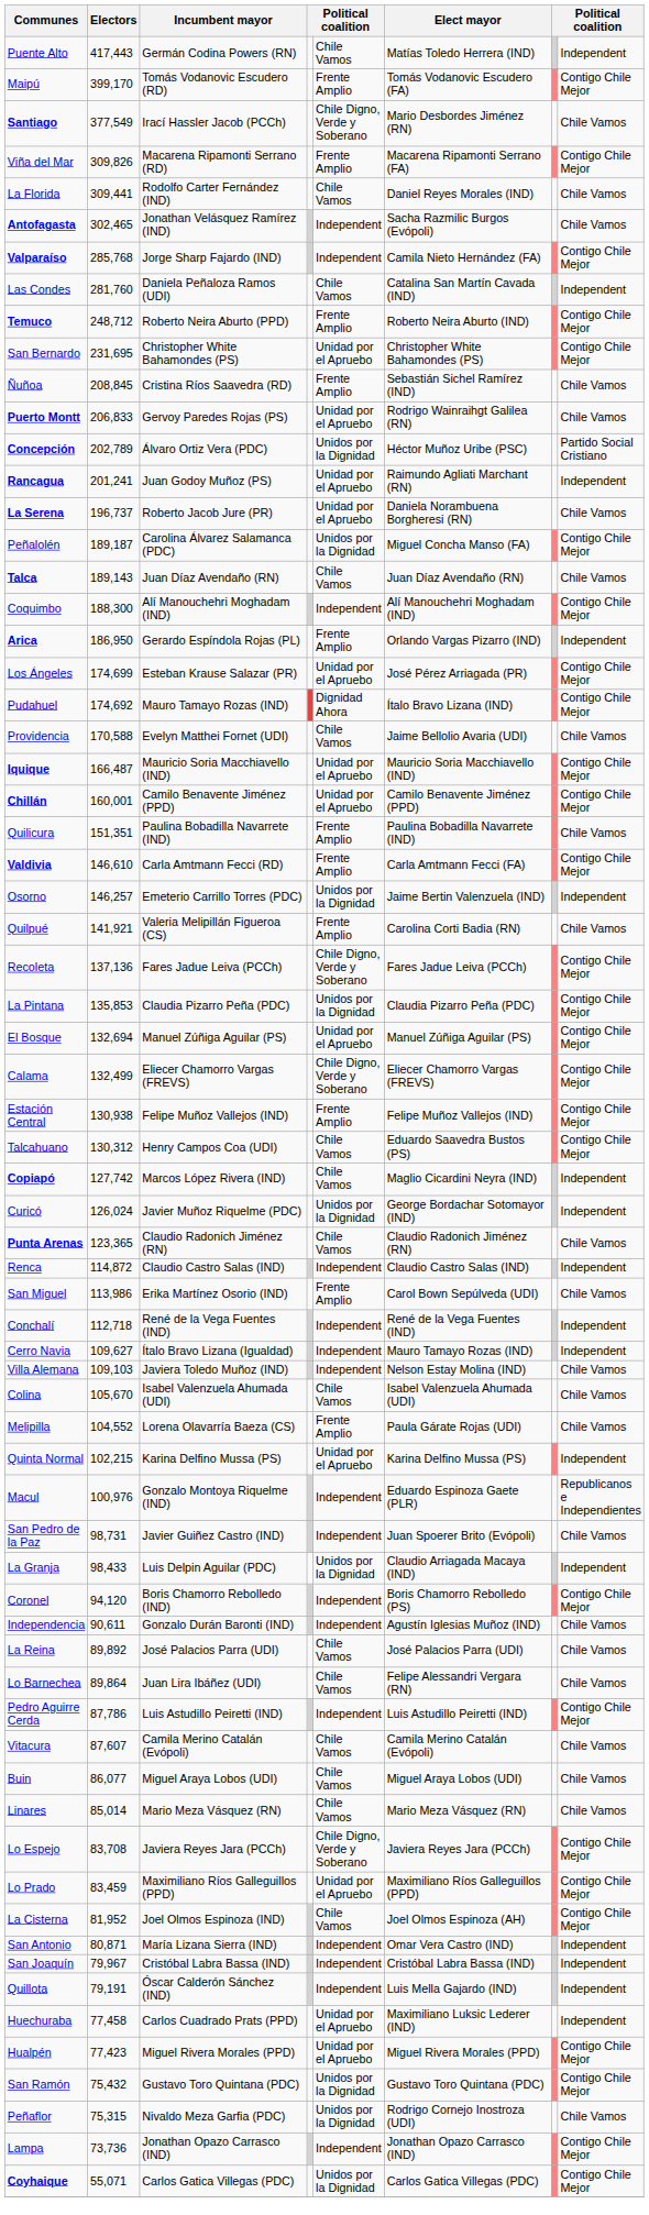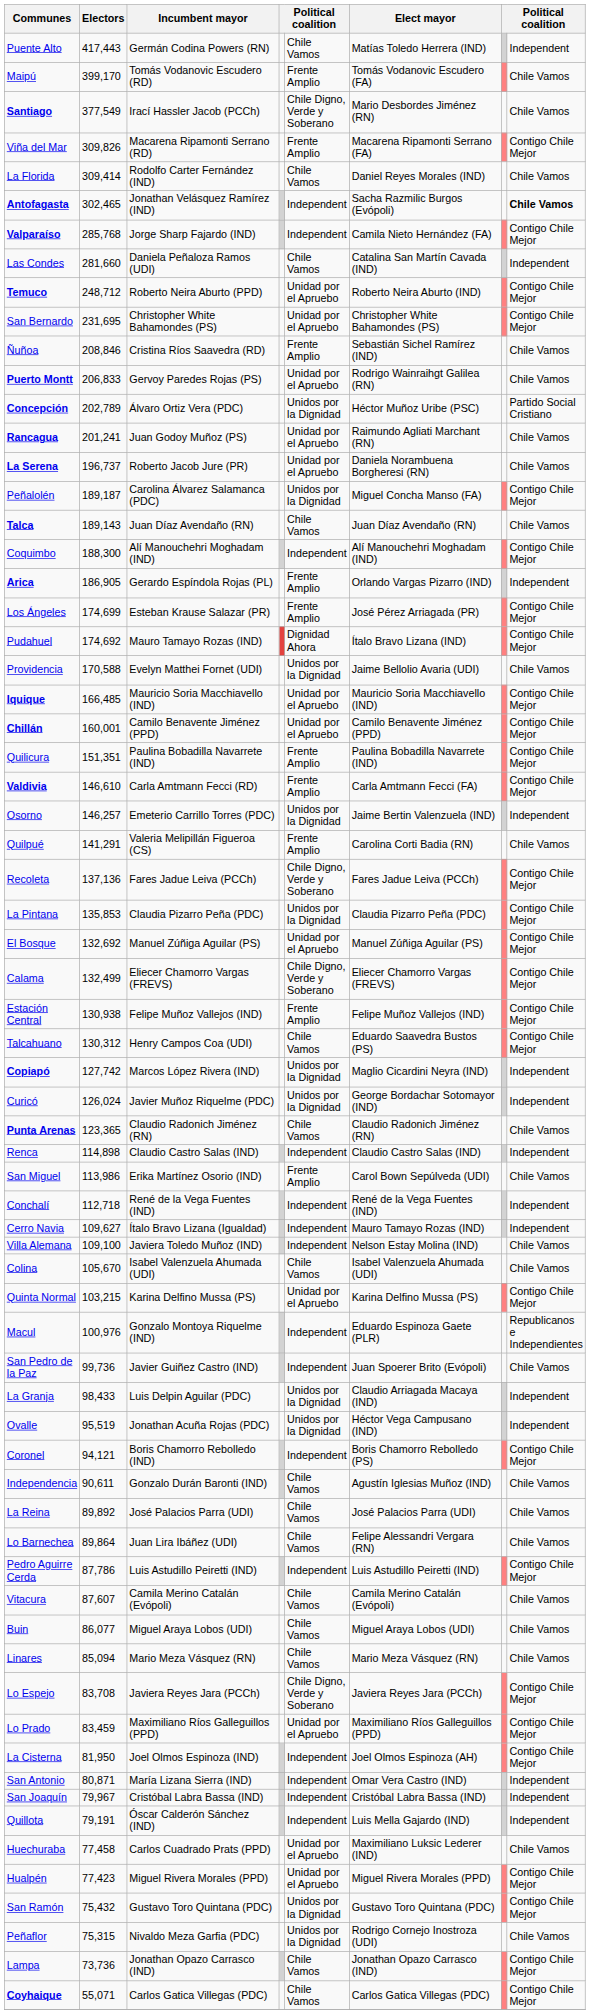Maipú | column 8: Contigo Chile Mejor -> Chile Vamos
La Florida | Electors: 309,441 -> 309,414
Antofagasta | column 8: normal -> bold
Las Condes | Electors: 281,760 -> 281,660
Temuco | column 5: Frente Amplio -> Unidad por el Apruebo
Ñuñoa | Electors: 208,845 -> 208,846
Rancagua | column 8: Independent -> Chile Vamos
Arica | Electors: 186,950 -> 186,905
Los Ángeles | column 5: Unidad por el Apruebo -> Frente Amplio
Providencia | column 5: Chile Vamos -> Unidos por la Dignidad
Iquique | Electors: 166,487 -> 166,485
Quilicura | column 8: Chile Vamos -> Contigo Chile Mejor
Quilpué | Electors: 141,921 -> 141,291
El Bosque | Electors: 132,694 -> 132,692
Copiapó | column 5: Chile Vamos -> Unidos por la Dignidad
Renca | Electors: 114,872 -> 114,898
Villa Alemana | Electors: 109,103 -> 109,100
- row: Melipilla | 104,552 | Lorena Olavarría Baeza (CS) | Frente Amplio | Paula Gárate Rojas (UDI) | Chile Vamos
Quinta Normal | Electors: 102,215 -> 103,215
Quinta Normal | column 8: Independent -> Contigo Chile Mejor
San Pedro de la Paz | Electors: 98,731 -> 99,736
+ row: Ovalle | 95,519 | Jonathan Acuña Rojas (PDC) | Unidos por la Dignidad | Héctor Vega Campusano (IND) | Independent
Coronel | Electors: 94,120 -> 94,121
Independencia | column 5: Independent -> Chile Vamos
Linares | Electors: 85,014 -> 85,094
La Cisterna | Electors: 81,952 -> 81,950
La Cisterna | column 5: Chile Vamos -> Independent
Huechuraba | column 8: Independent -> Chile Vamos
Lampa | column 5: Independent -> Chile Vamos
Coyhaique | column 5: Unidos por la Dignidad -> Chile Vamos
